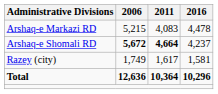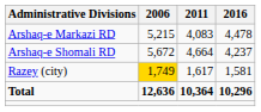Arshaq-e Shomali RD | 2006: bold -> normal
Arshaq-e Shomali RD | 2011: bold -> normal
Razey (city) | 2006: no background -> gold background
